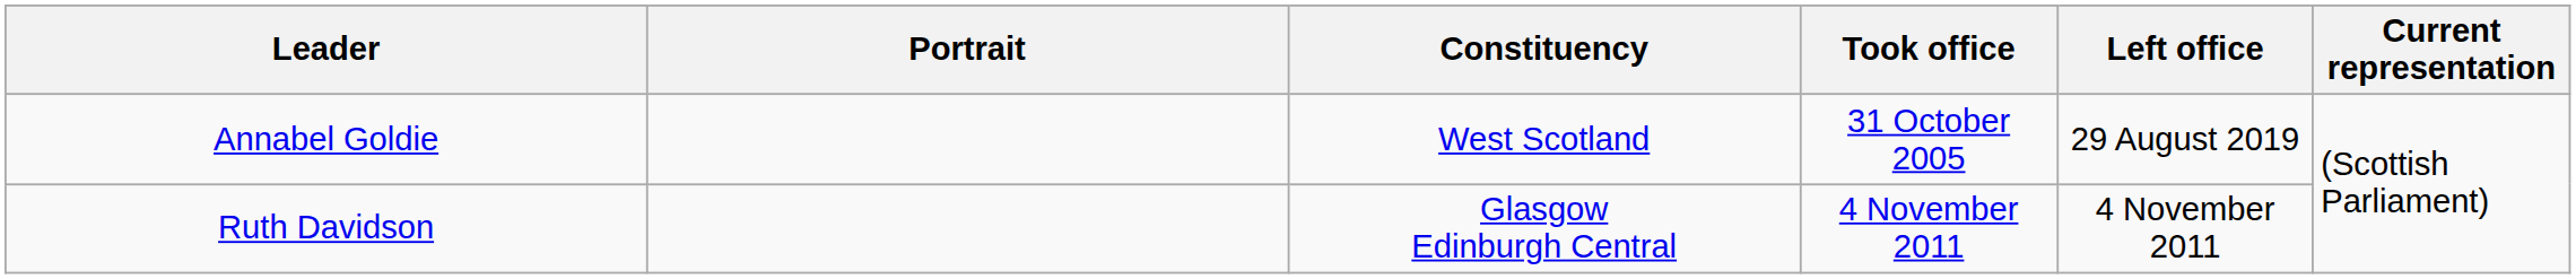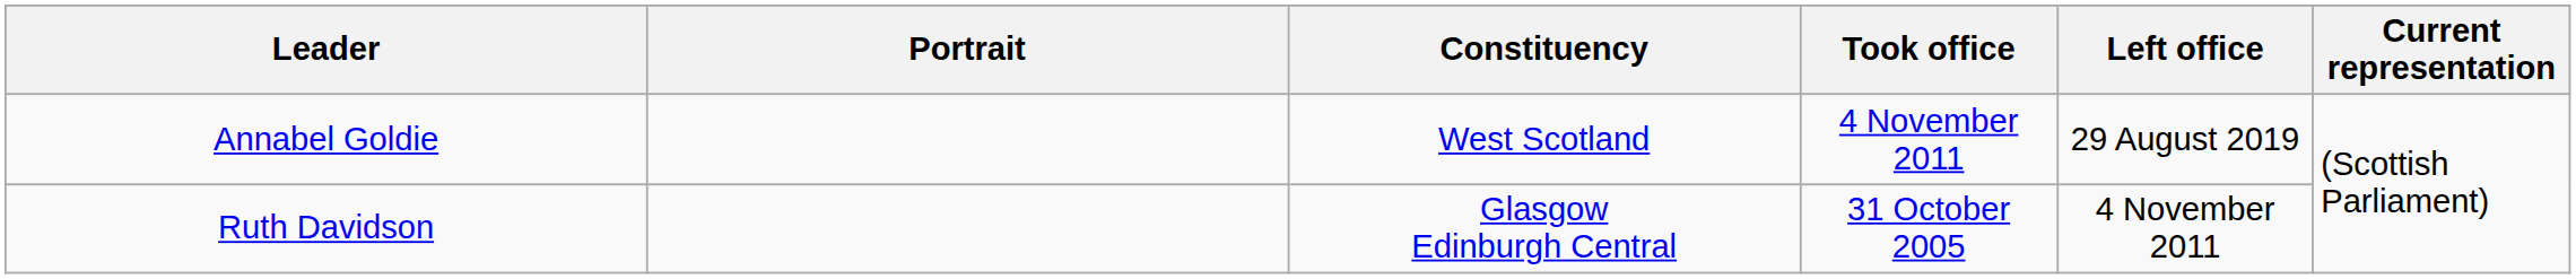Annabel Goldie | Took office: 31 October 2005 -> 4 November 2011
Ruth Davidson | Took office: 4 November 2011 -> 31 October 2005
